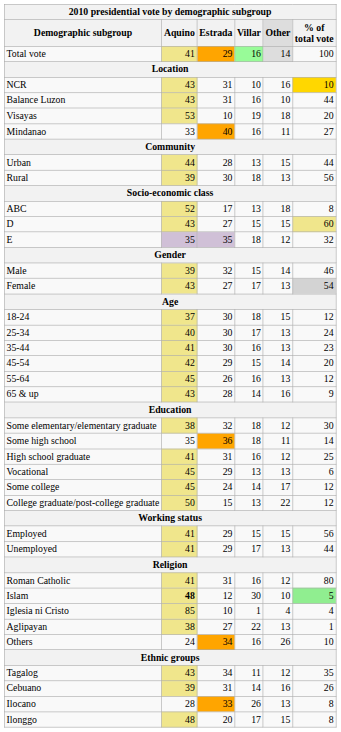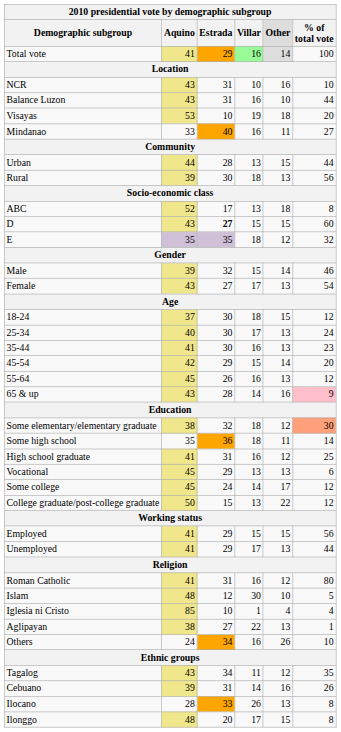NCR | % of total vote: gold background -> no background
D | Estrada: normal -> bold
D | % of total vote: khaki background -> no background
Female | % of total vote: lightgrey background -> no background
65 & up | % of total vote: no background -> pink background
Some elementary/elementary graduate | % of total vote: no background -> lightsalmon background
Islam | Aquino: bold -> normal
Islam | % of total vote: lightgreen background -> no background
